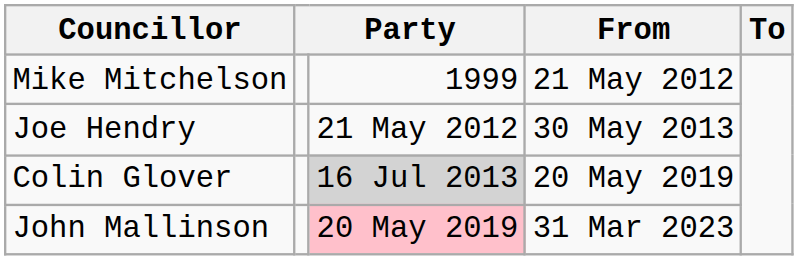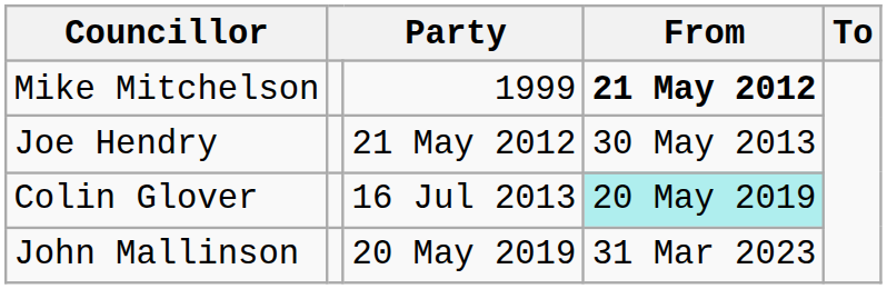Mike Mitchelson | From: normal -> bold
Colin Glover | column 3: lightgrey background -> no background
Colin Glover | From: no background -> paleturquoise background
John Mallinson | column 3: pink background -> no background
